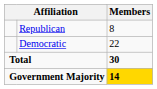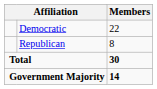rows swapped: Democratic <-> Republican
Government Majority | Members: gold background -> no background
